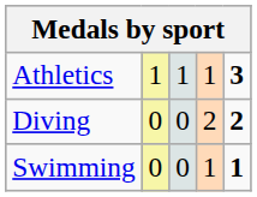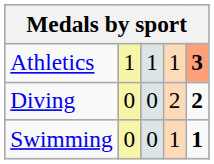Athletics | column 5: no background -> lightsalmon background
